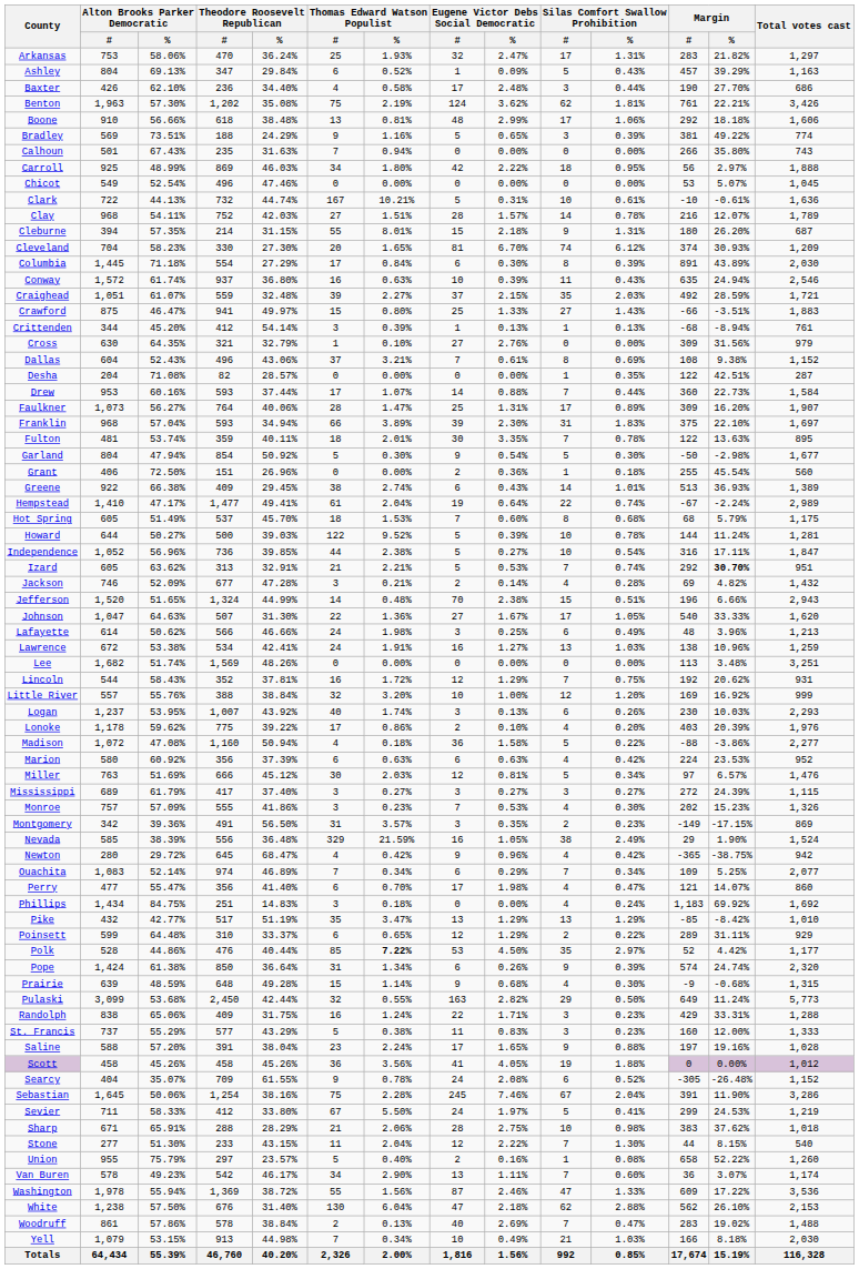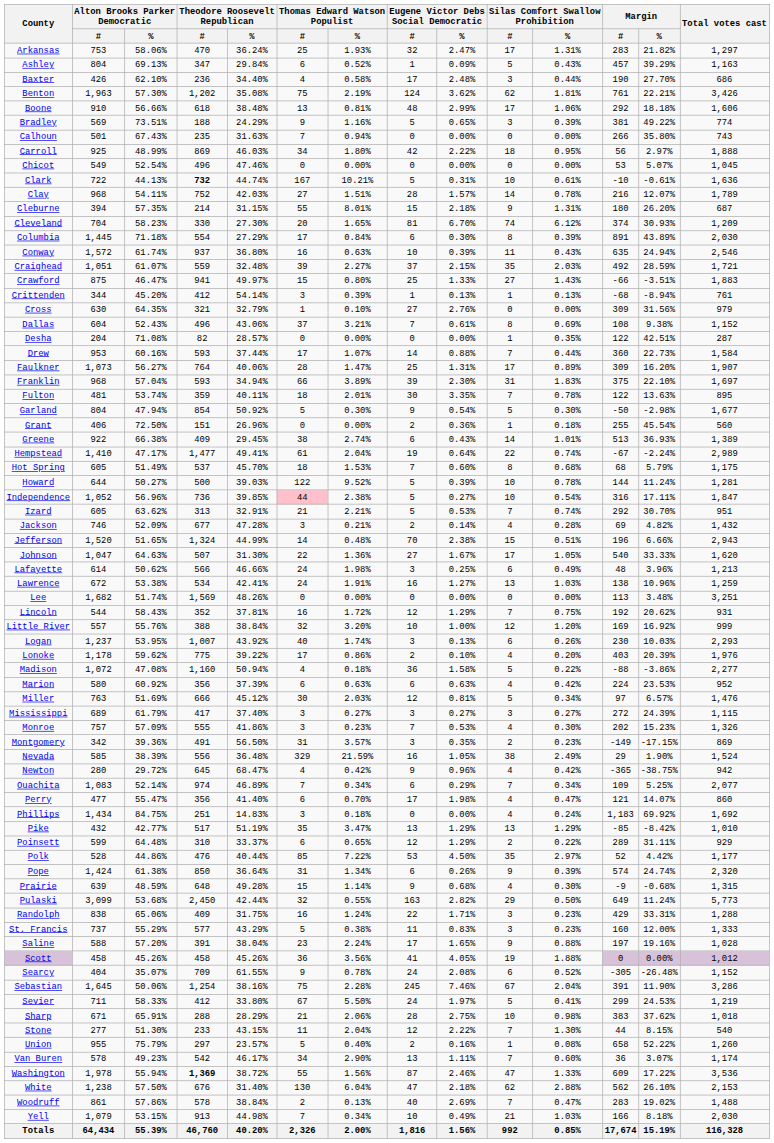Clark | Theodore Roosevelt Republican / #: normal -> bold
Independence | Thomas Edward Watson Populist / #: no background -> pink background
Izard | Margin / %: bold -> normal
Polk | Thomas Edward Watson Populist / %: bold -> normal
Washington | Theodore Roosevelt Republican / #: normal -> bold
